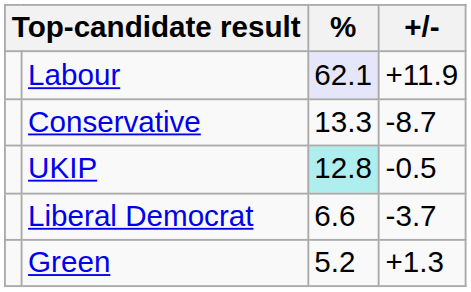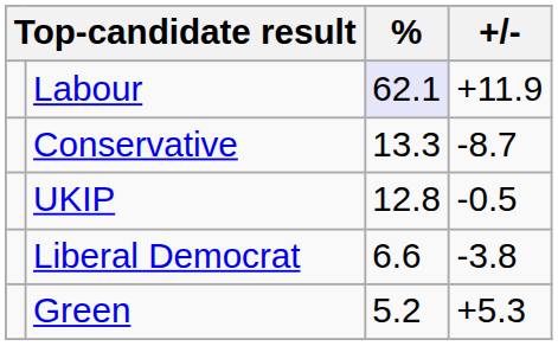UKIP | %: paleturquoise background -> no background
Liberal Democrat | +/-: -3.7 -> -3.8
Green | +/-: +1.3 -> +5.3
